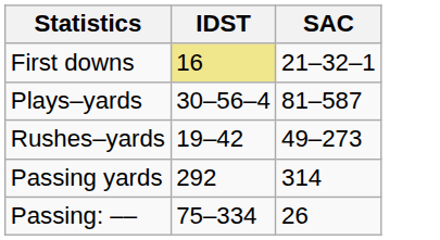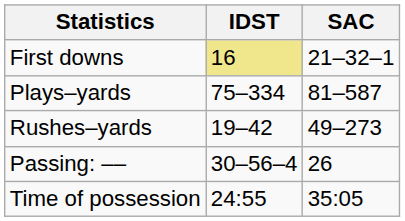Plays–yards | IDST: 30–56–4 -> 75–334
- row: Passing yards | 292 | 314
Passing: –– | IDST: 75–334 -> 30–56–4
+ row: Time of possession | 24:55 | 35:05
